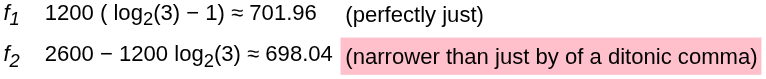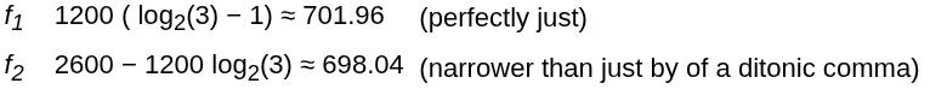2600 − 1200 log2(3) ≈ 698.04 | column 3: pink background -> no background
